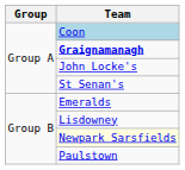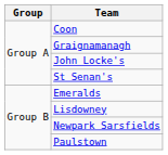Coon | Team: lightblue background -> no background
Graignamanagh | Team: bold -> normal
Newpark Sarsfields | Team: lightyellow background -> no background
